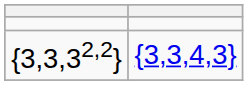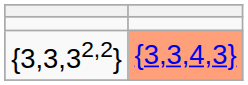{3,3,32,2} | column 2: no background -> lightsalmon background
